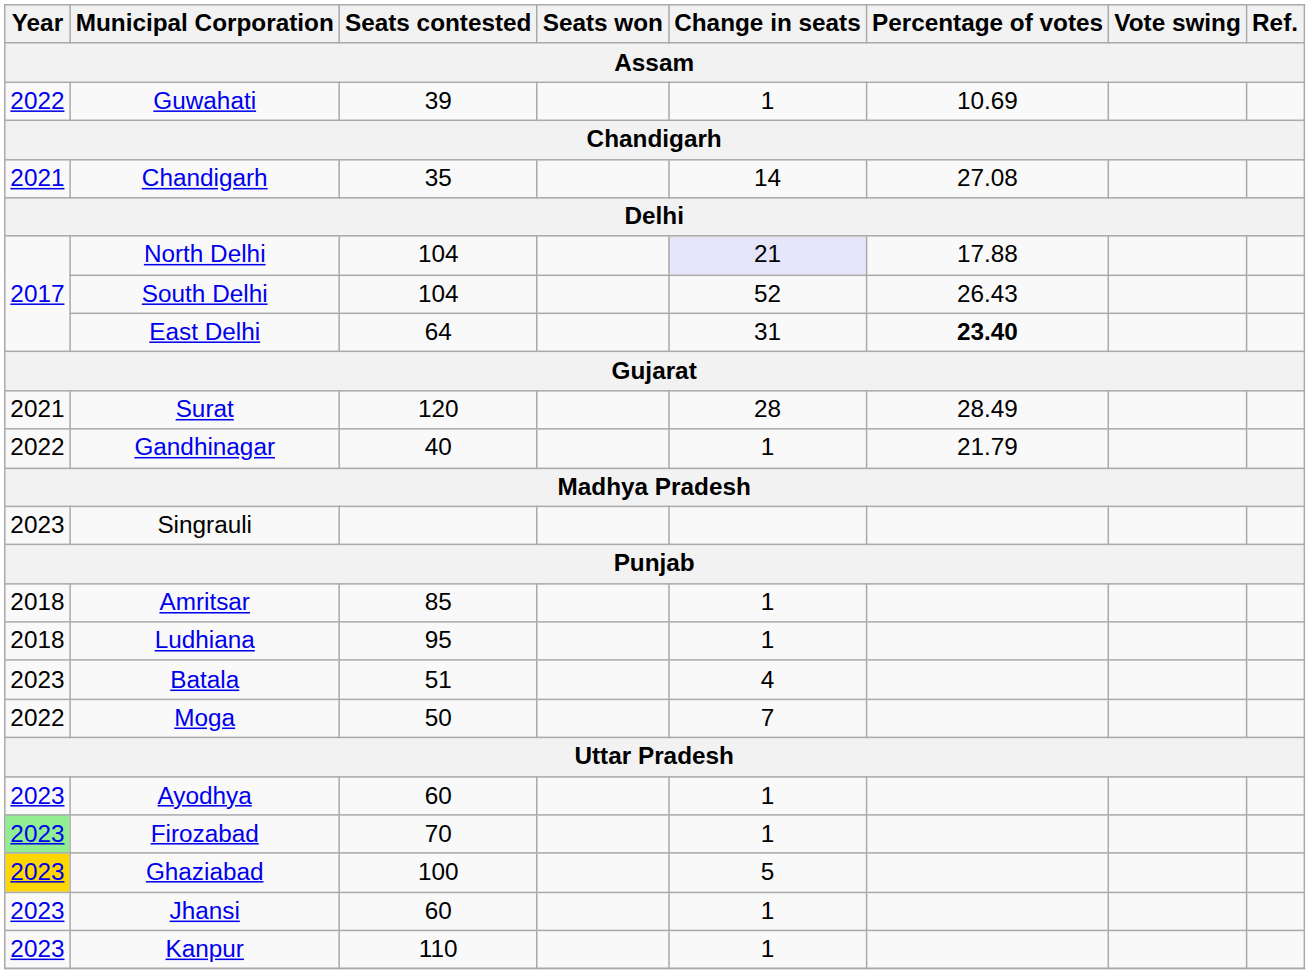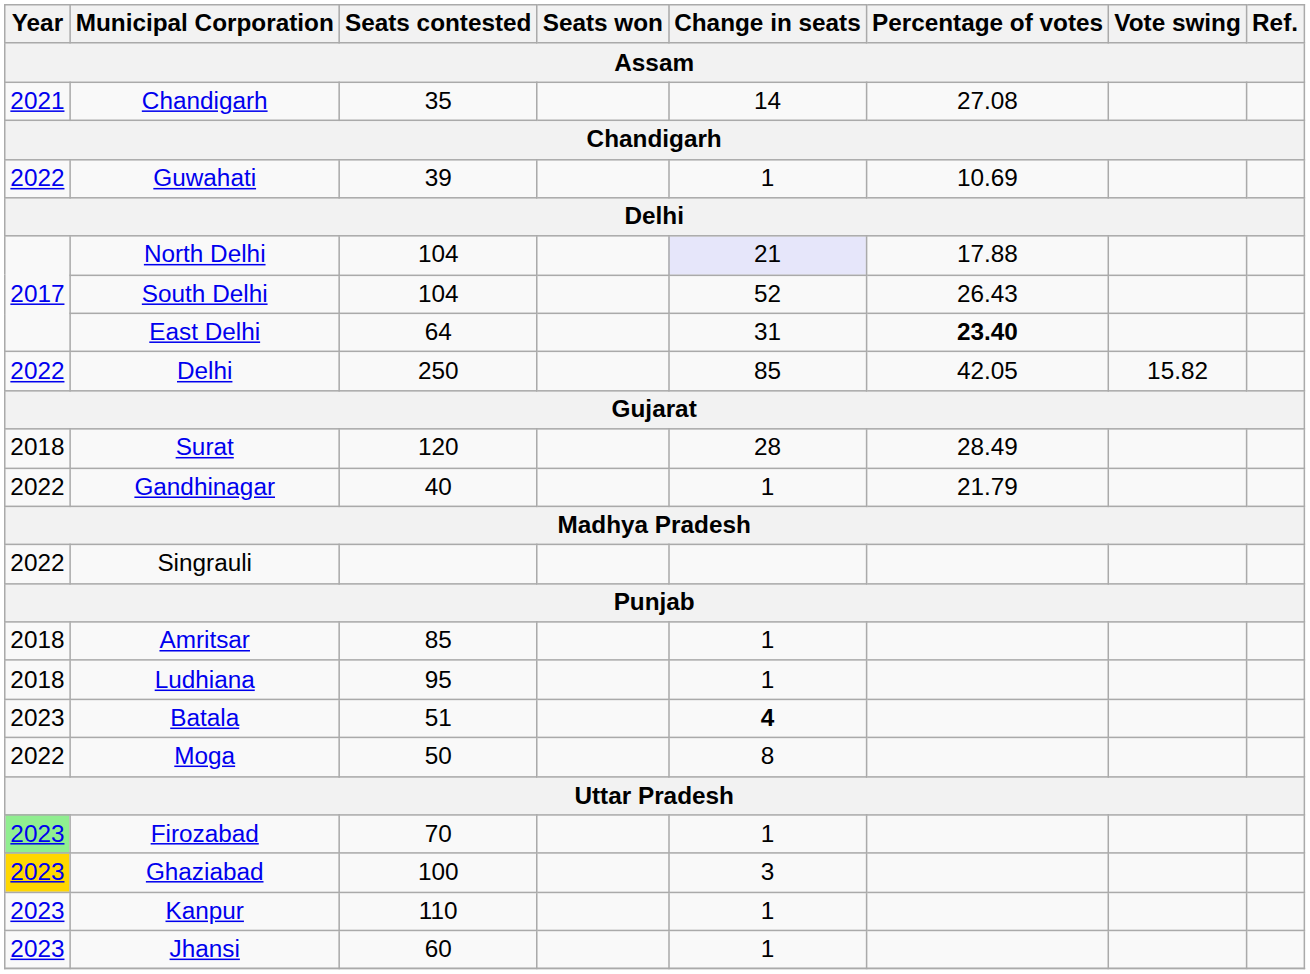rows swapped: Guwahati <-> Chandigarh / 35
+ row: 2022 | Delhi | 250 | 85 | 42.05 | 15.82
Surat | Year: 2021 -> 2018
Singrauli | Year: 2023 -> 2022
Batala | Change in seats: normal -> bold
Moga | Change in seats: 7 -> 8
- row: 2023 | Ayodhya | 60 | 1
Ghaziabad | Change in seats: 5 -> 3
rows swapped: Jhansi <-> Kanpur
